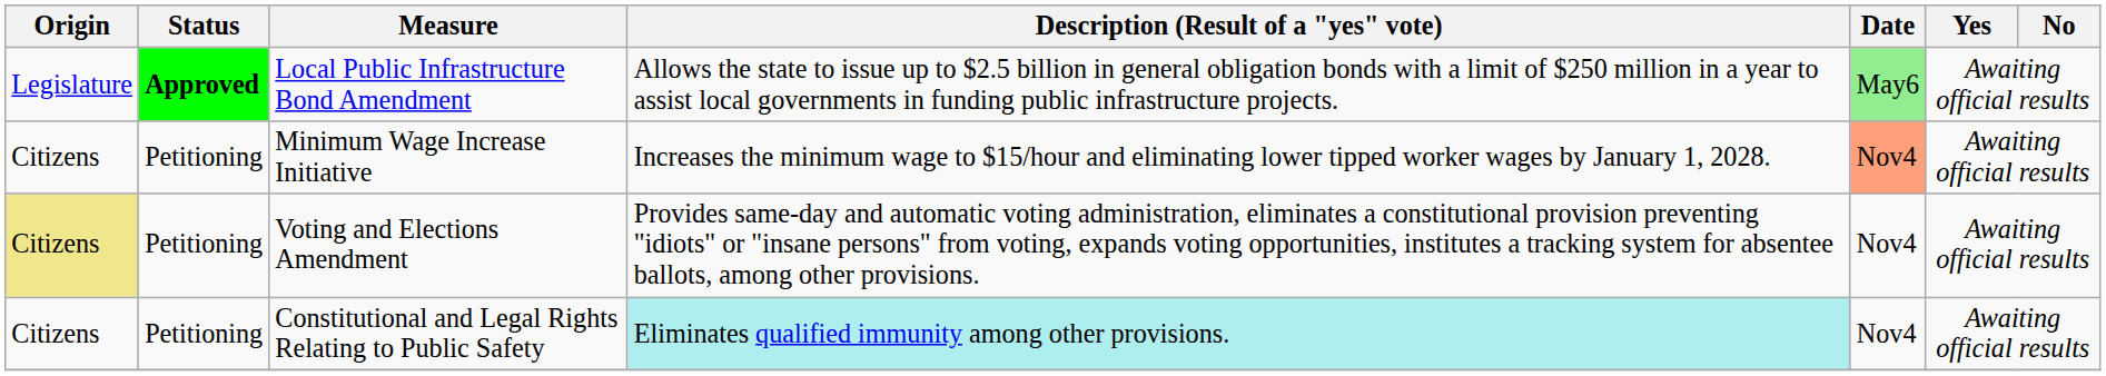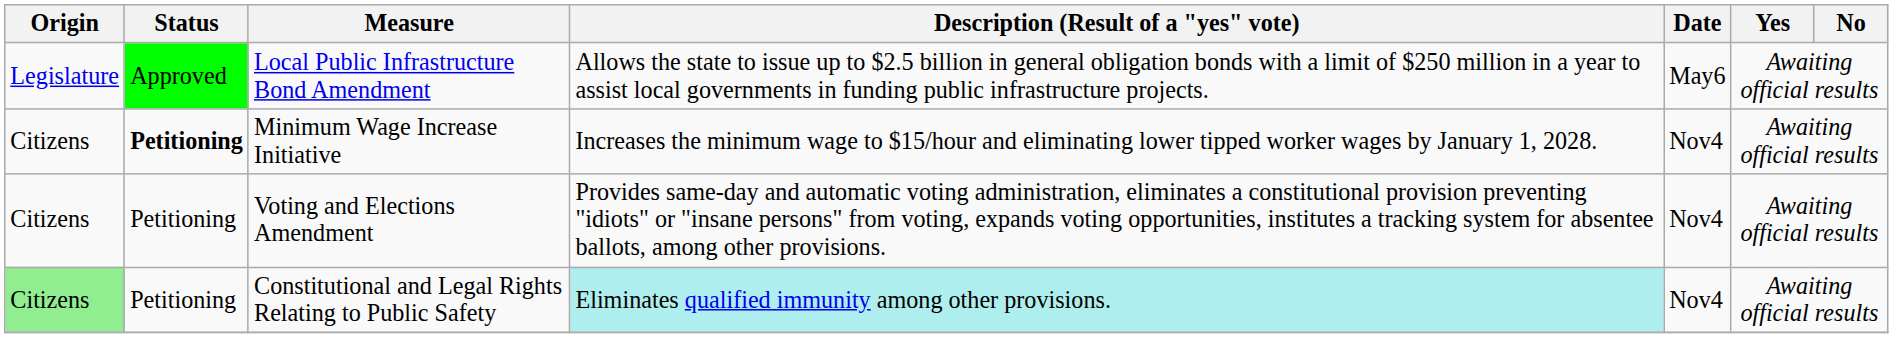Local Public Infrastructure Bond Amendment | Status: bold -> normal
Local Public Infrastructure Bond Amendment | Date: lightgreen background -> no background
Minimum Wage Increase Initiative | Status: normal -> bold
Minimum Wage Increase Initiative | Date: lightsalmon background -> no background
Voting and Elections Amendment | Origin: khaki background -> no background
Constitutional and Legal Rights Relating to Public Safety | Origin: no background -> lightgreen background
